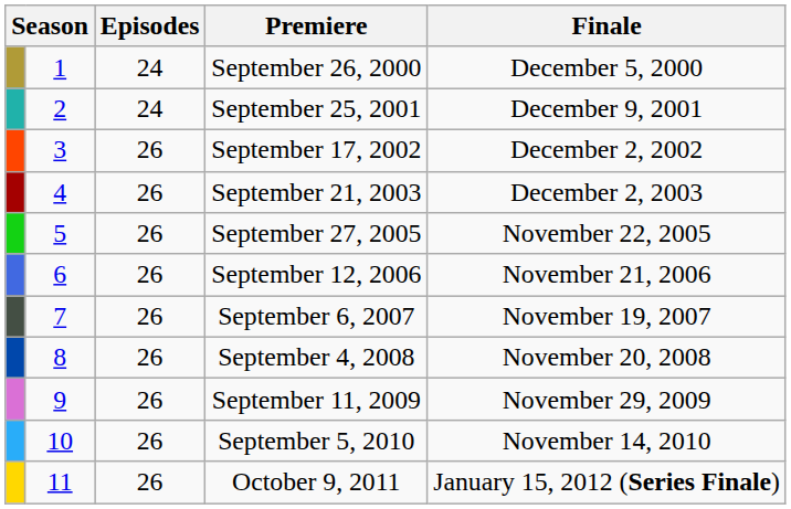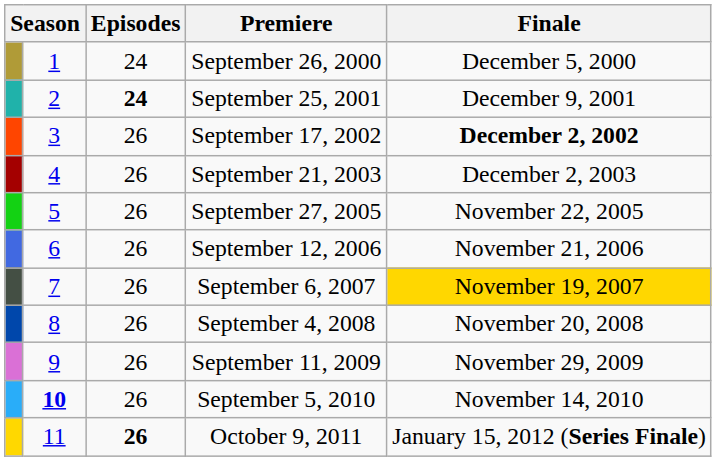September 25, 2001 | Episodes: normal -> bold
September 17, 2002 | Finale: normal -> bold
September 6, 2007 | Finale: no background -> gold background
September 5, 2010 | column 2: normal -> bold
October 9, 2011 | Episodes: normal -> bold
